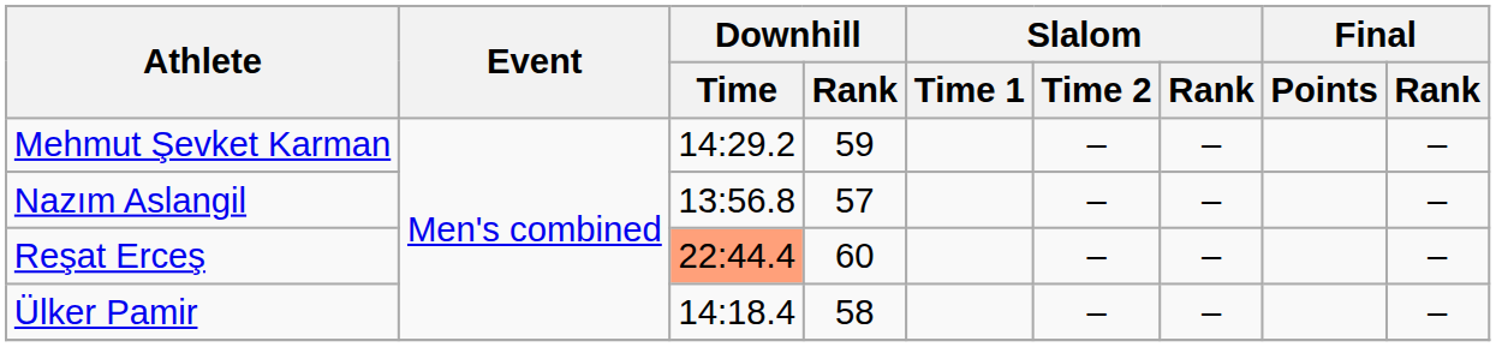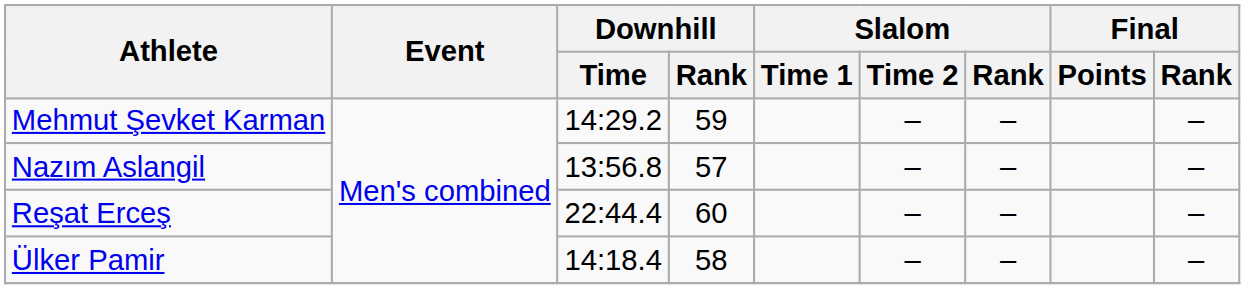row 5 | Downhill / Time: lightsalmon background -> no background
